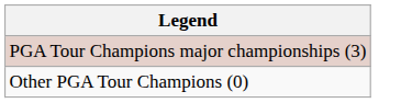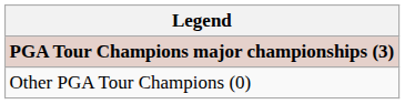row 2 | column 1: normal -> bold
